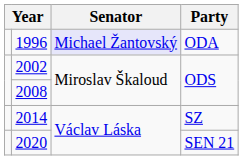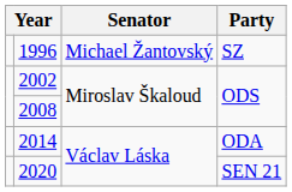1996 | Senator: lavender background -> no background
1996 | Party: ODA -> SZ
2014 | Party: SZ -> ODA
